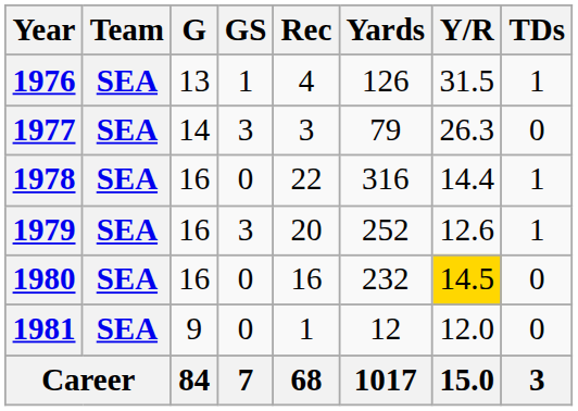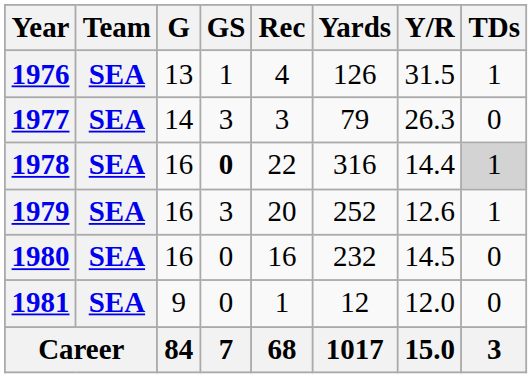1978 | GS: normal -> bold
1978 | TDs: no background -> lightgrey background
1980 | Y/R: gold background -> no background
